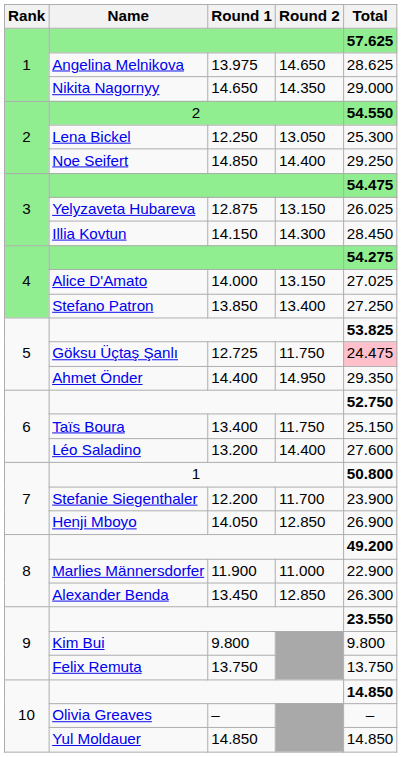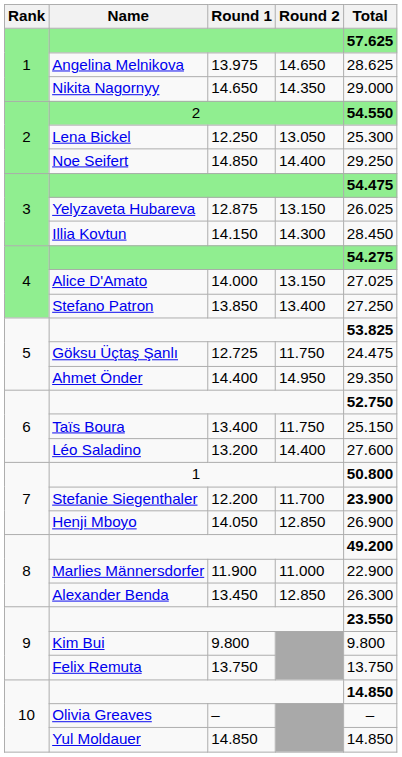Göksu Üçtaş Şanlı | Total: pink background -> no background
Stefanie Siegenthaler | Total: normal -> bold
